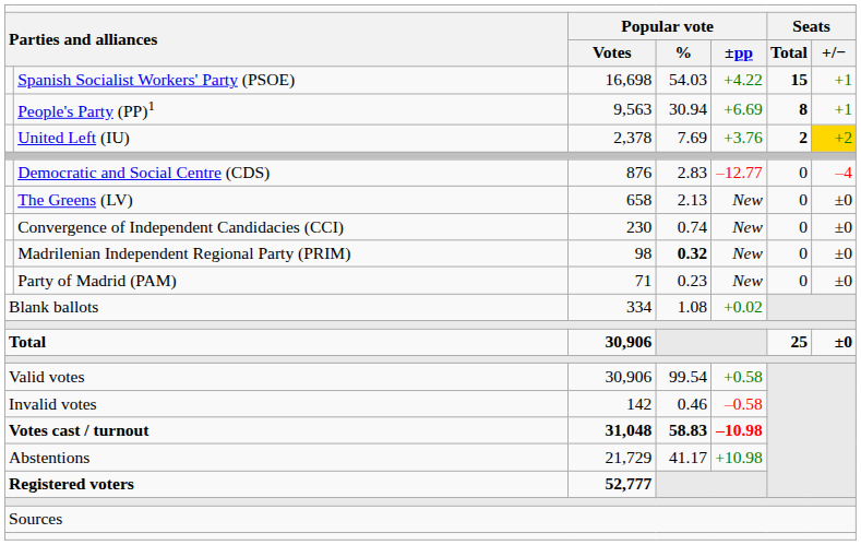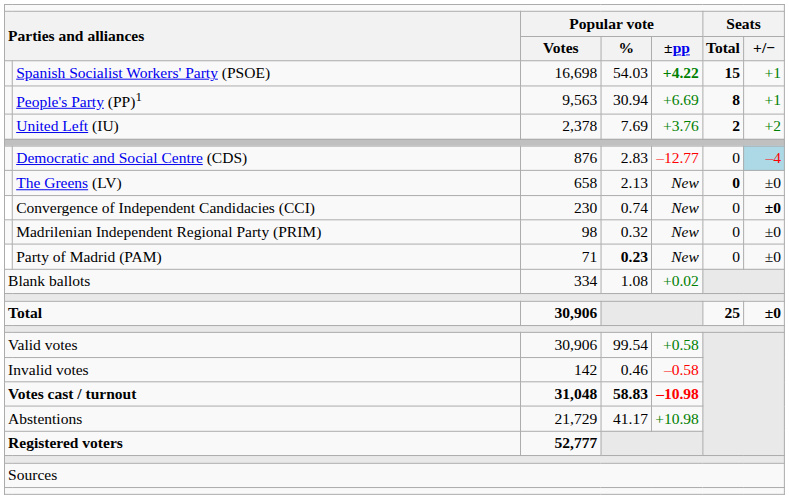Spanish Socialist Workers' Party (PSOE) | column 5: normal -> bold
United Left (IU) | column 7: gold background -> no background
Democratic and Social Centre (CDS) | column 7: no background -> lightblue background
The Greens (LV) | column 6: normal -> bold
Convergence of Independent Candidacies (CCI) | column 7: normal -> bold
Madrilenian Independent Regional Party (PRIM) | column 4: bold -> normal
Party of Madrid (PAM) | column 4: normal -> bold
